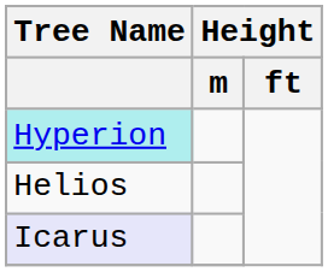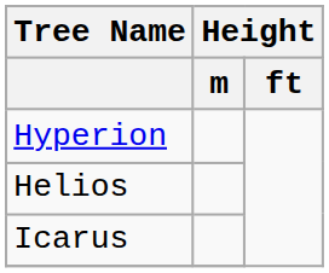Hyperion | Tree Name: paleturquoise background -> no background
Icarus | Tree Name: lavender background -> no background
